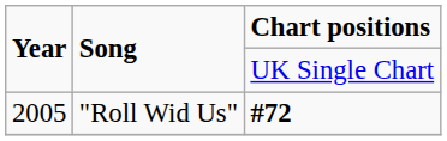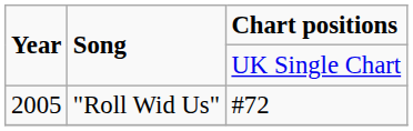2005 | Chart positions: bold -> normal
